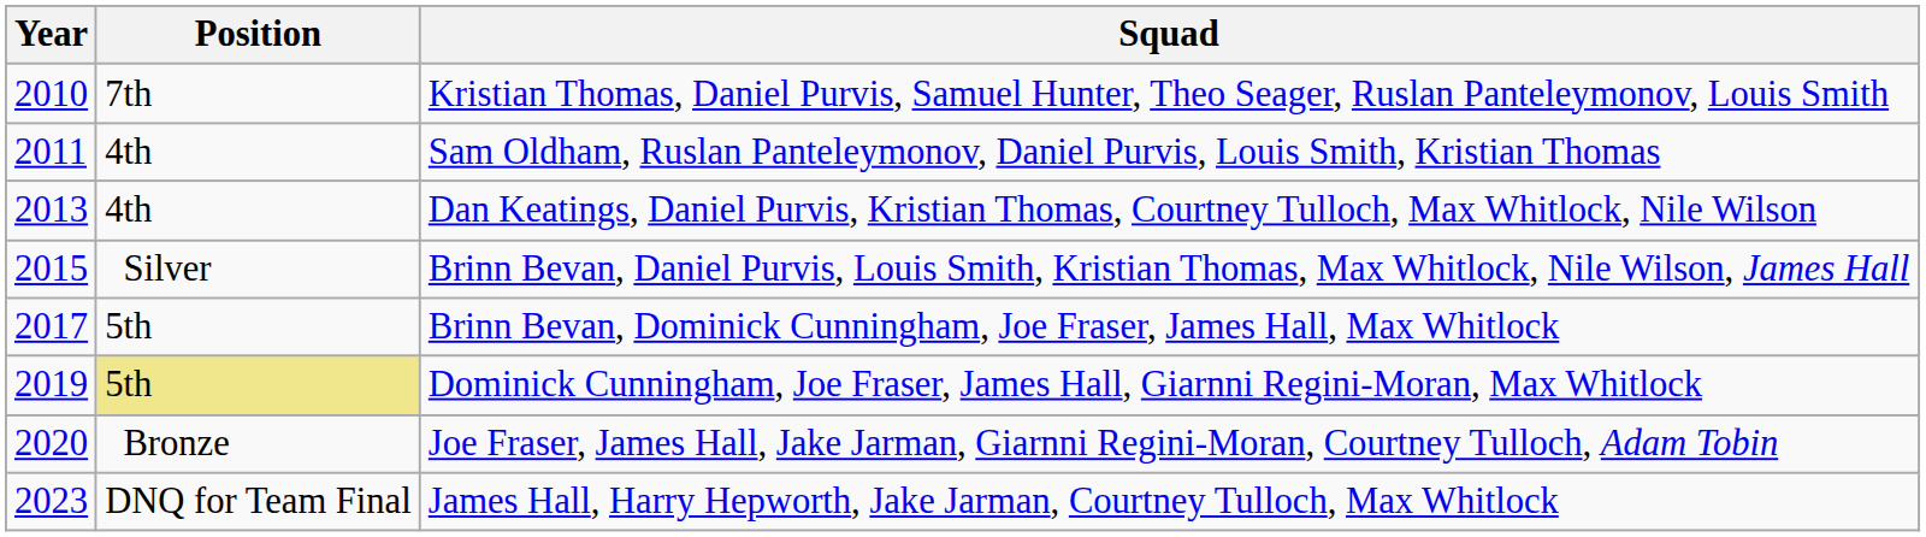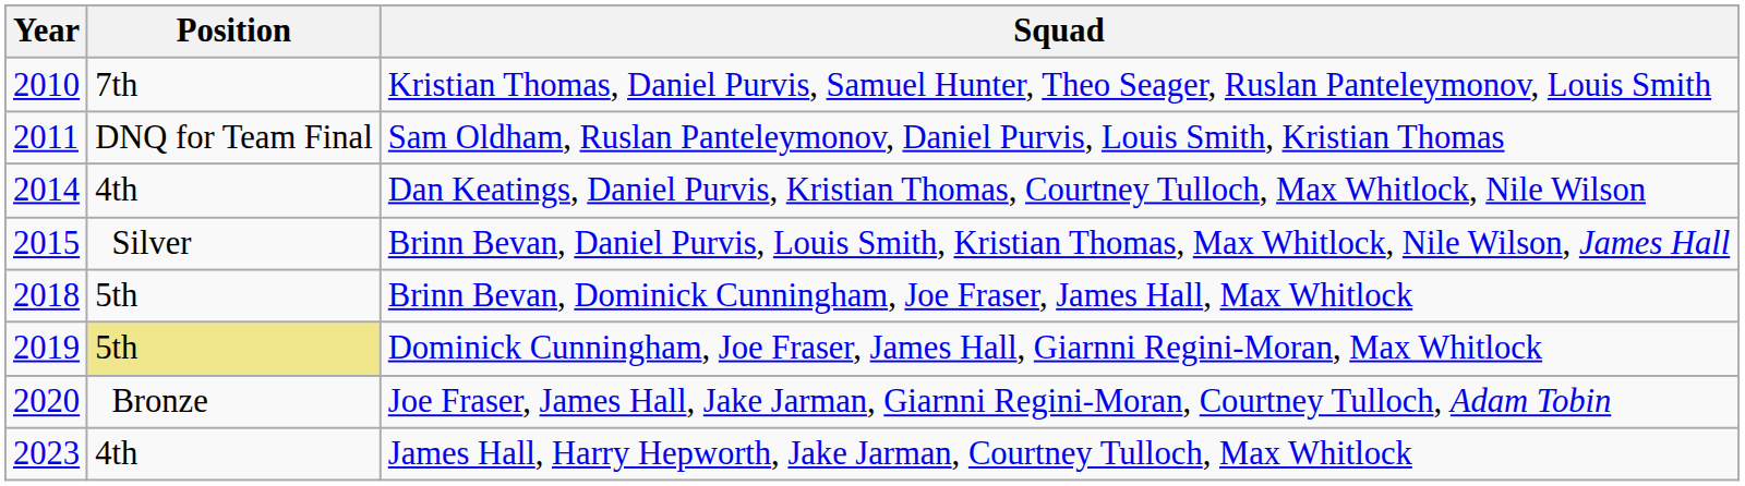row 3 | Position: 4th -> DNQ for Team Final
row 4 | Year: 2013 -> 2014
row 6 | Year: 2017 -> 2018
row 9 | Position: DNQ for Team Final -> 4th
